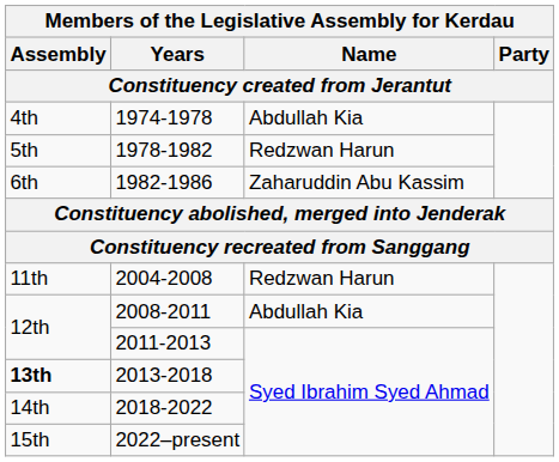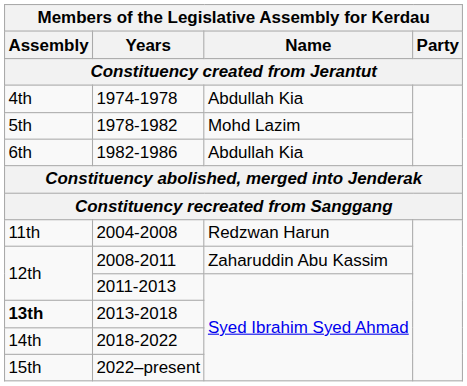1978-1982 | Name: Redzwan Harun -> Mohd Lazim
1982-1986 | Name: Zaharuddin Abu Kassim -> Abdullah Kia
2008-2011 | Name: Abdullah Kia -> Zaharuddin Abu Kassim
